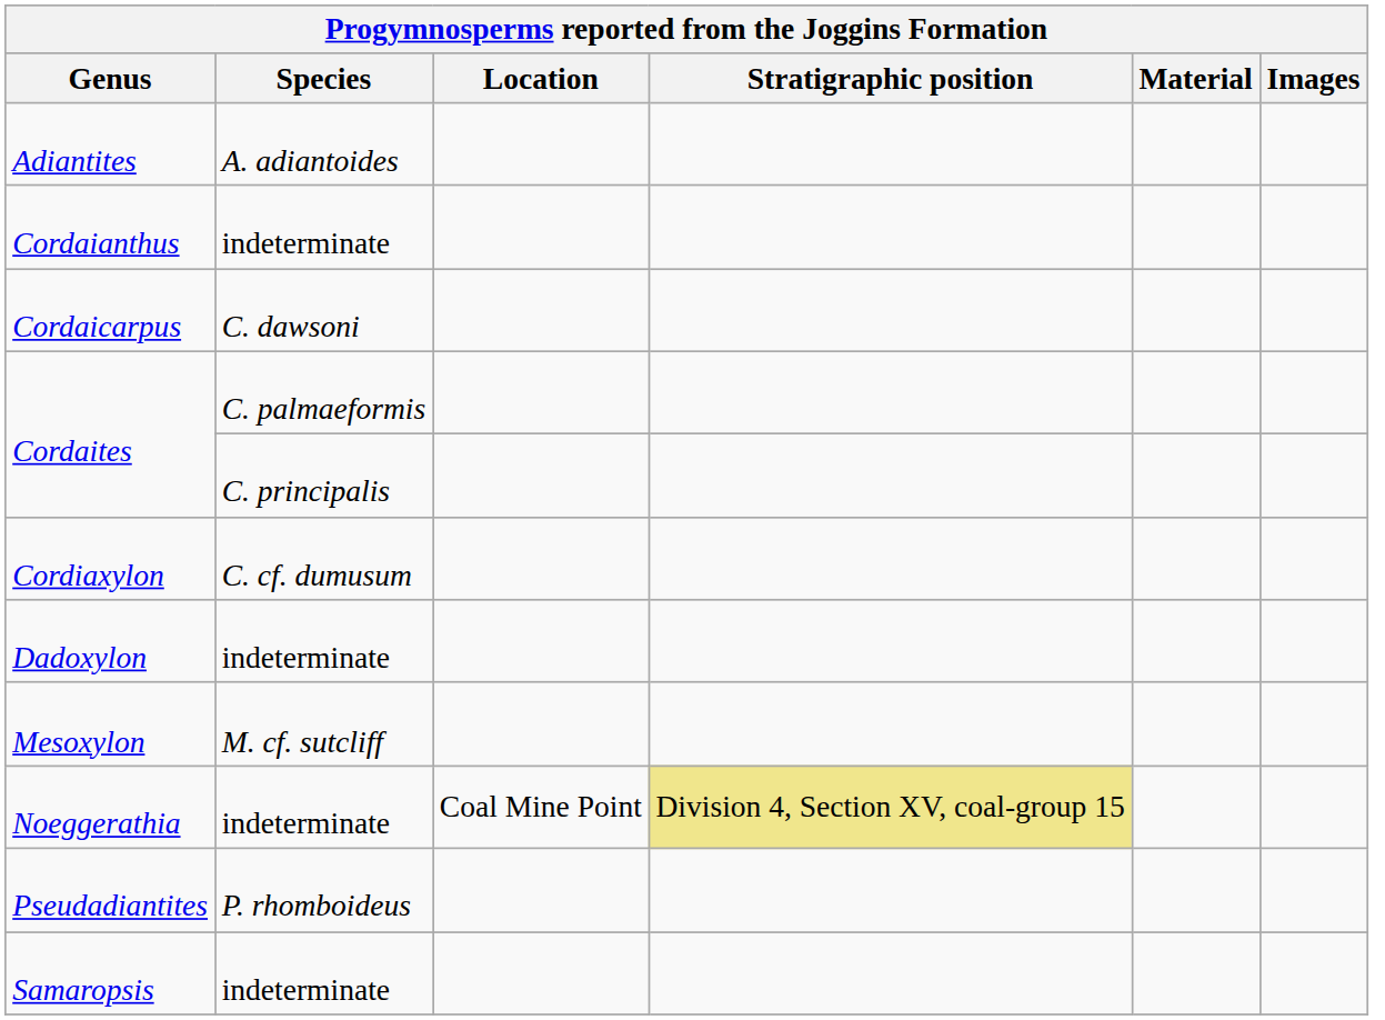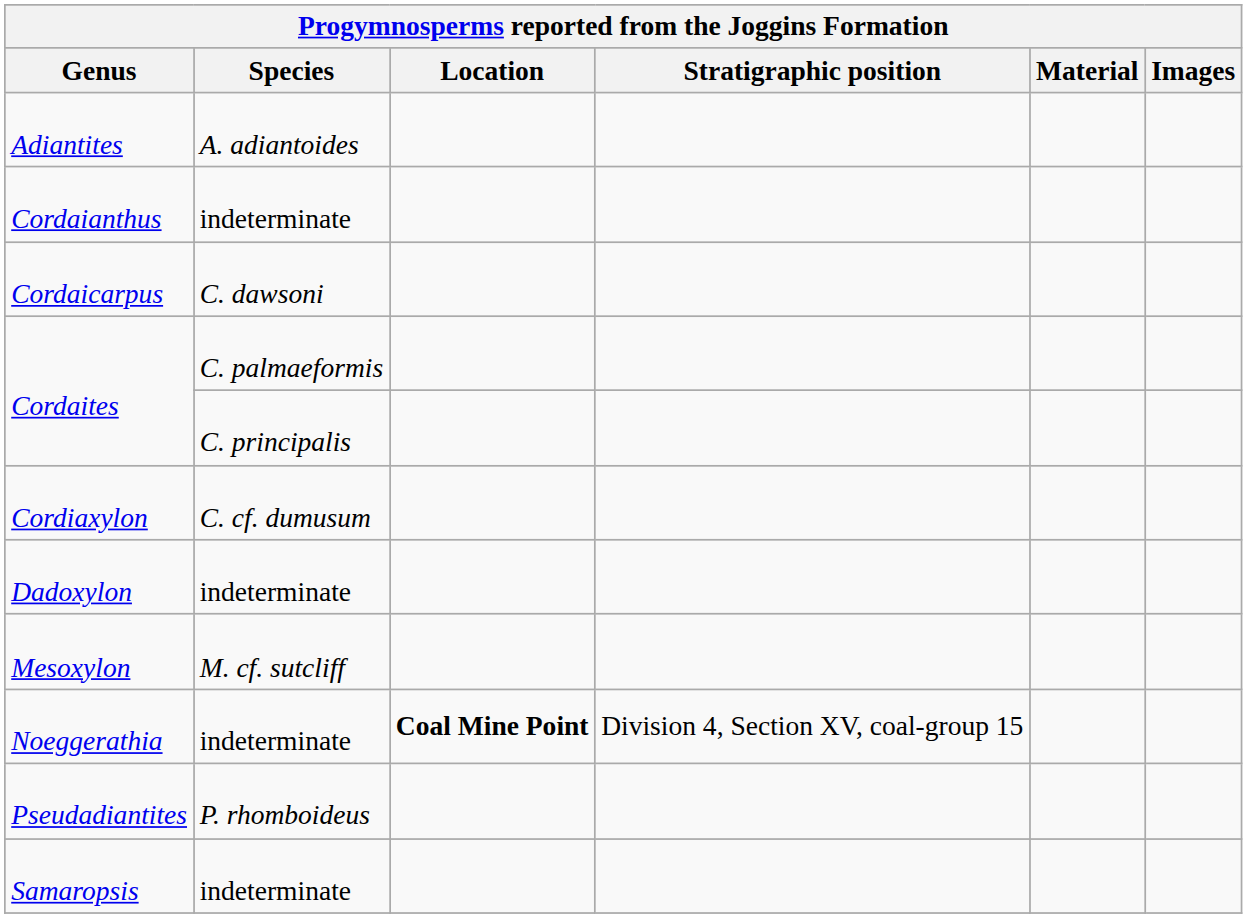Noeggerathia | Location: normal -> bold
Noeggerathia | Stratigraphic position: khaki background -> no background
